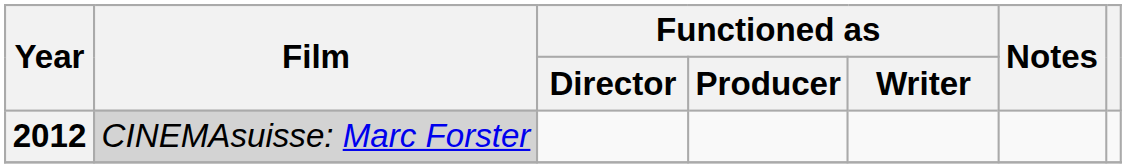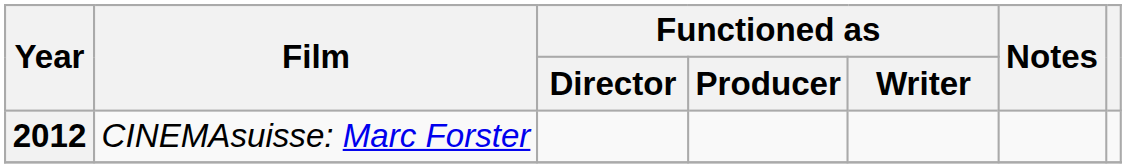2012 | Film: lightgrey background -> no background
